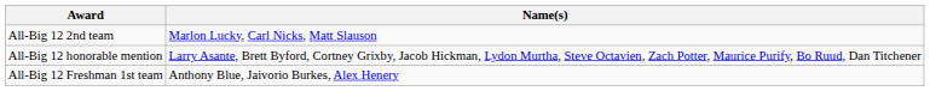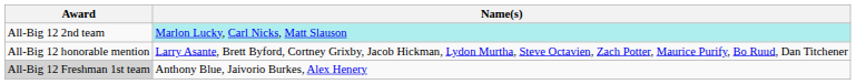row 2 | Name(s): no background -> paleturquoise background
row 4 | Award: no background -> lightgrey background
